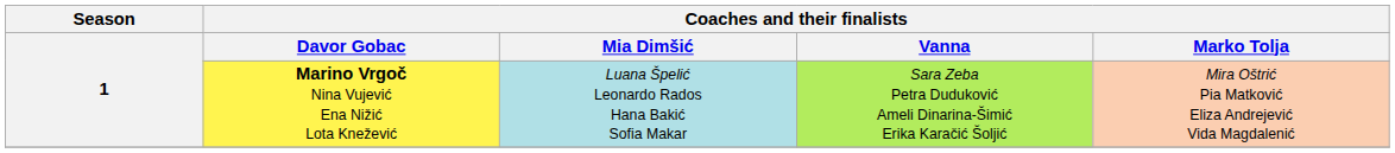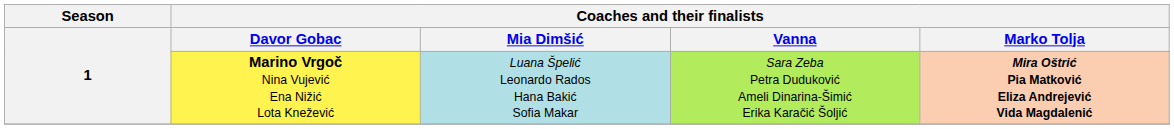Marino Vrgoč Nina Vujević Ena Nižić Lota Knežević | Coaches and their finalists / Marko Tolja: normal -> bold
